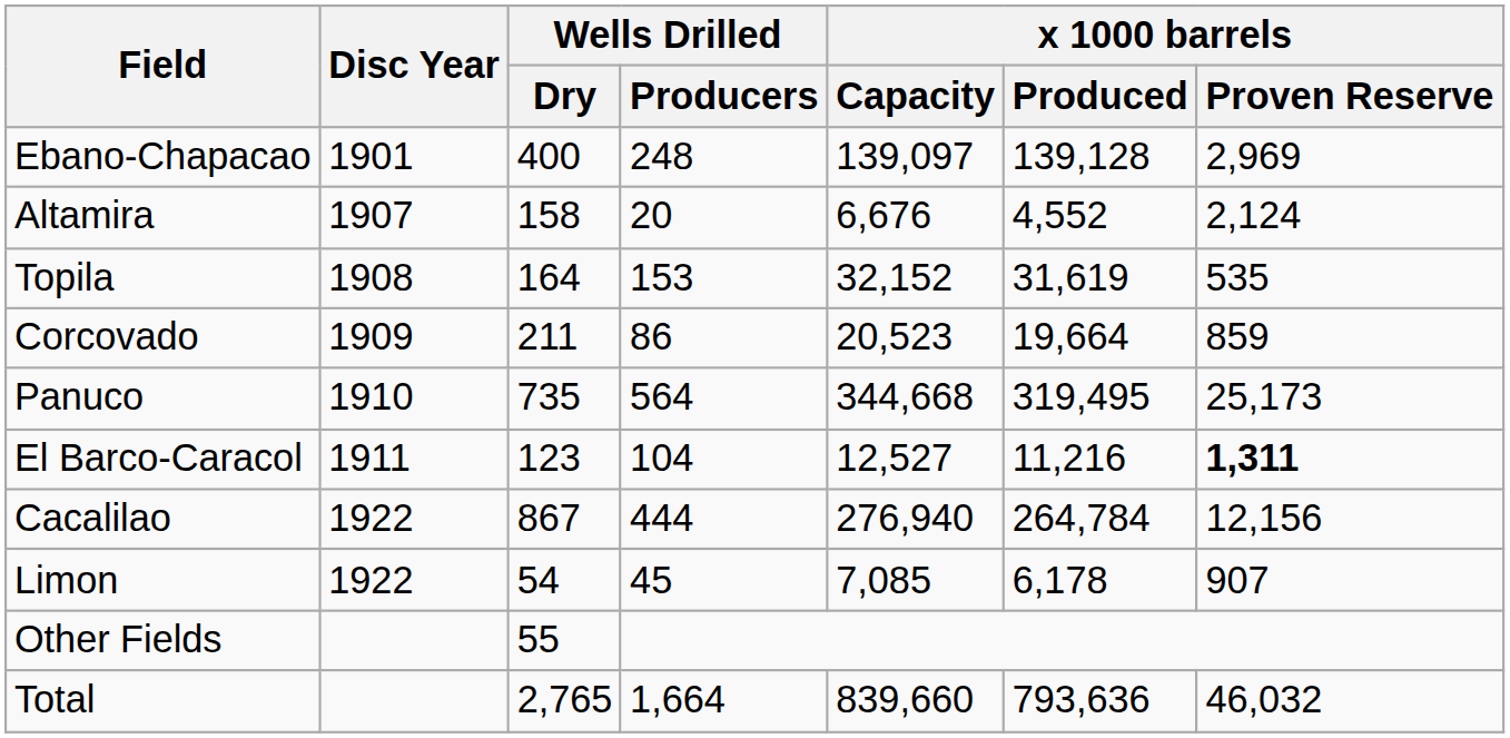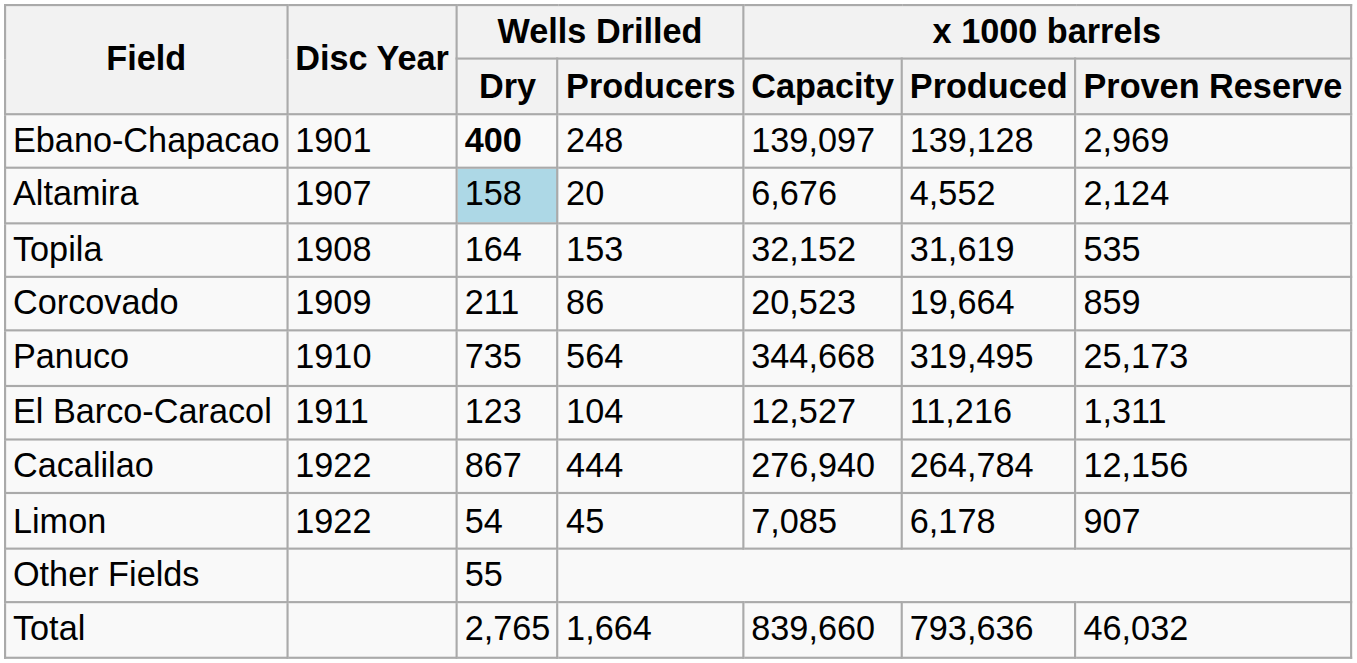Ebano-Chapacao | Wells Drilled / Dry: normal -> bold
Altamira | Wells Drilled / Dry: no background -> lightblue background
El Barco-Caracol | x 1000 barrels / Proven Reserve: bold -> normal
